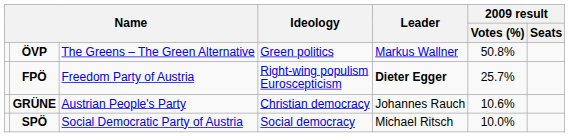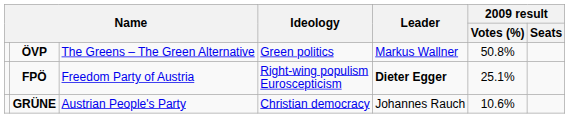FPÖ | 2009 result / Votes (%): 25.7% -> 25.1%
- row: SPÖ | Social Democratic Party of Austria | Social democracy | Michael Ritsch | 10.0%
